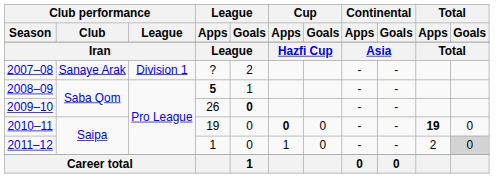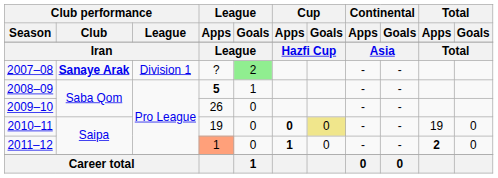2007–08 | Club performance / Club: normal -> bold
2007–08 | League / Goals: no background -> lightgreen background
2009–10 | League / Goals: bold -> normal
2010–11 | Cup / Goals: no background -> khaki background
2010–11 | Total / Apps: bold -> normal
2011–12 | League / Apps: no background -> lightsalmon background
2011–12 | Cup / Apps: normal -> bold
2011–12 | Total / Apps: normal -> bold
2011–12 | Total / Goals: lightgrey background -> no background
